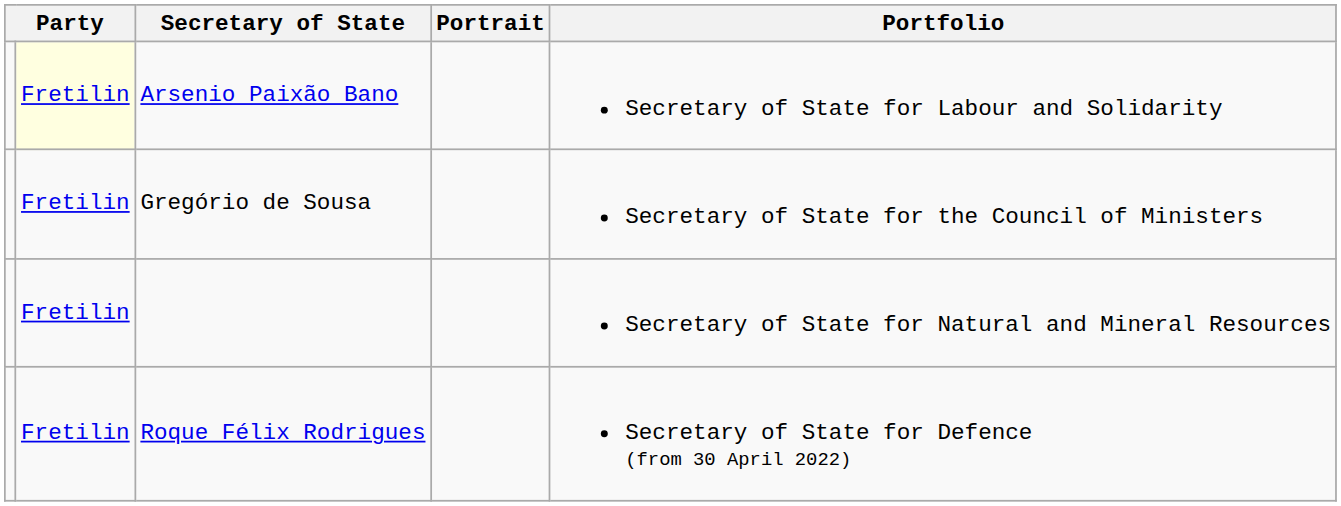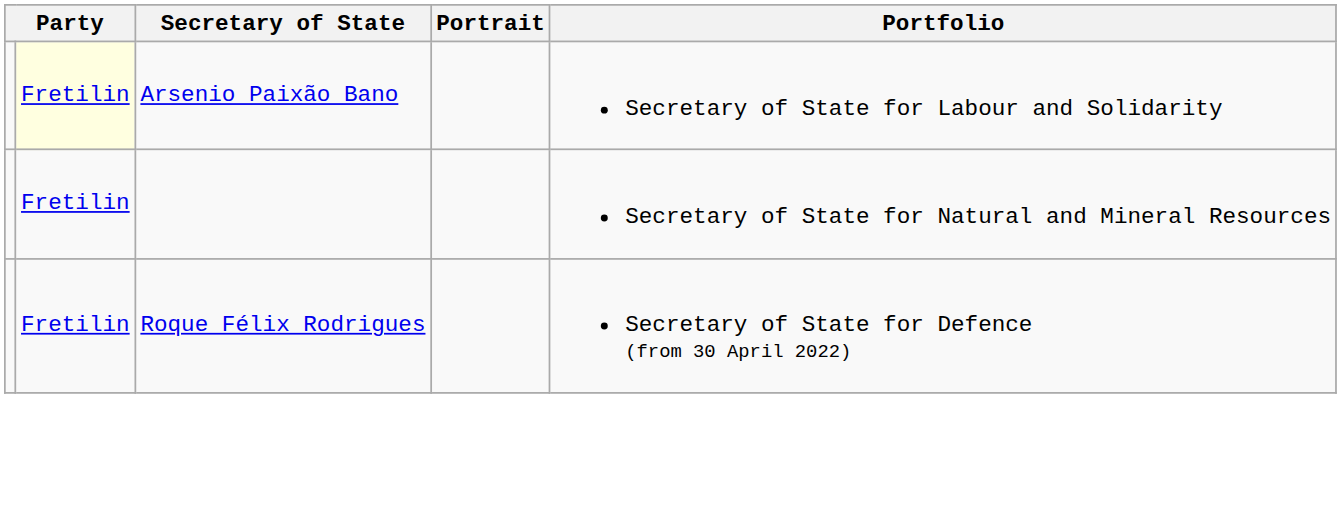- row: Fretilin | Gregório de Sousa | Secretary of State for the Council of Ministers
